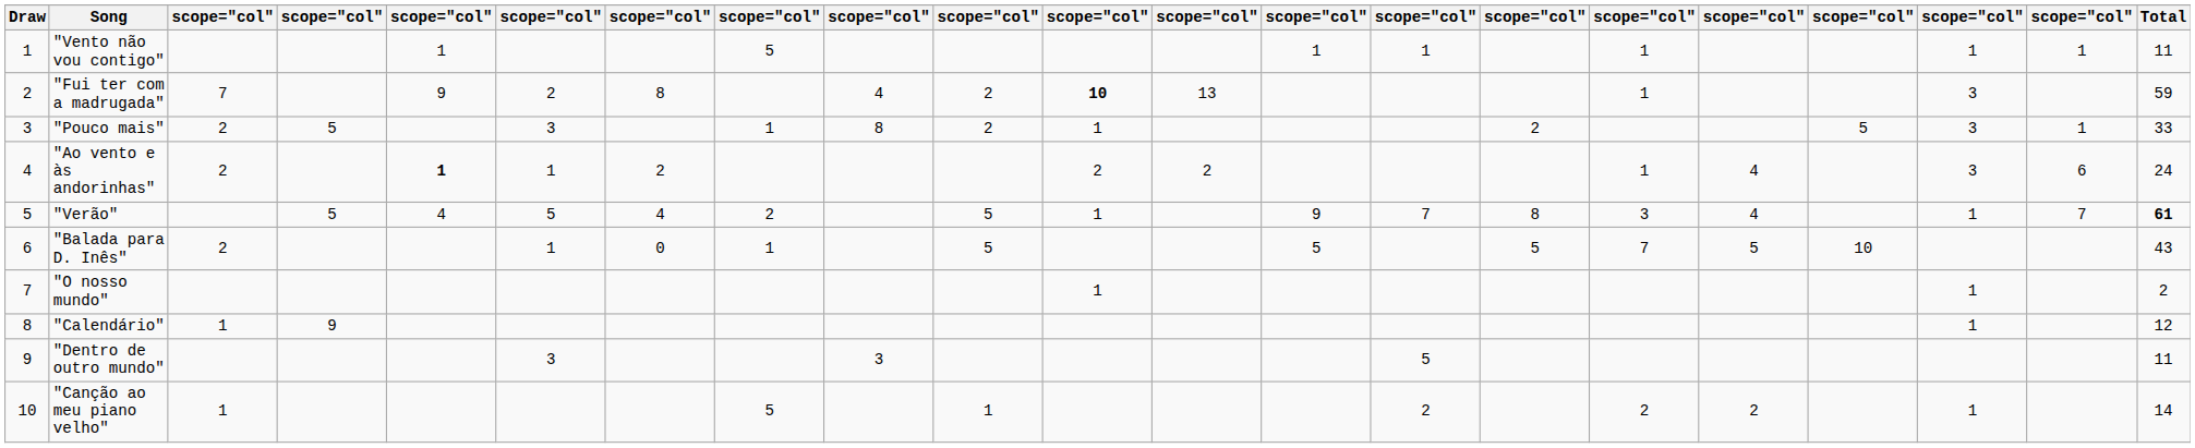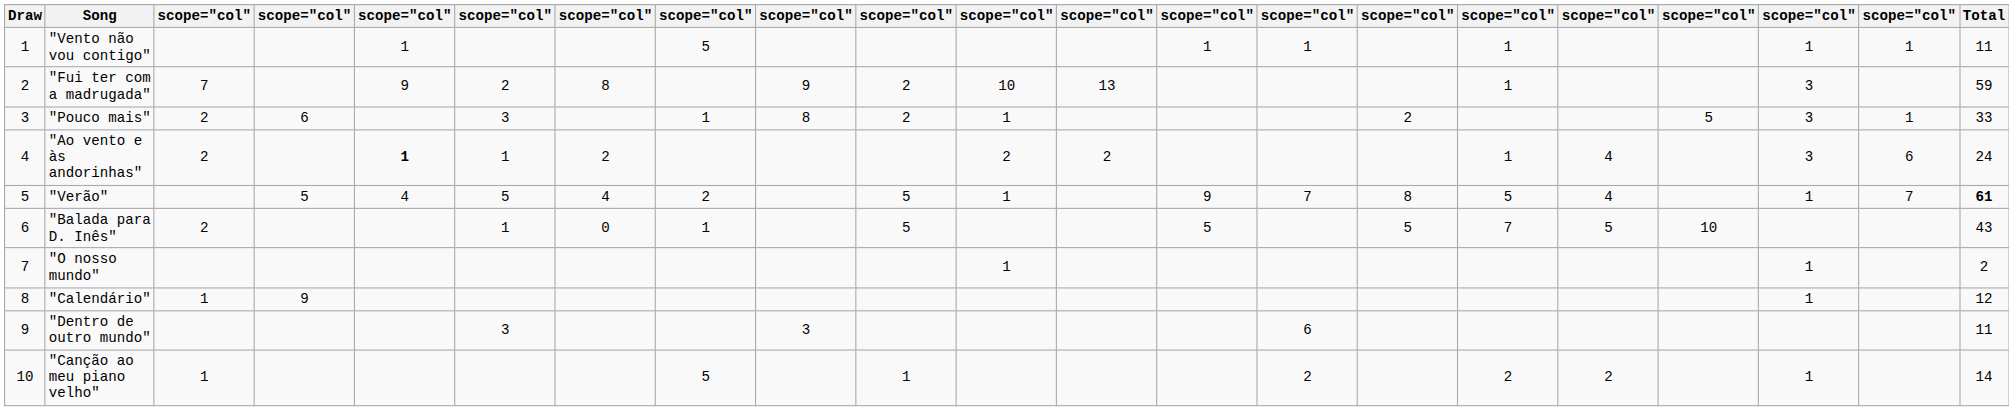"Fui ter com a madrugada" | column 9: 4 -> 9
"Fui ter com a madrugada" | column 11: bold -> normal
"Pouco mais" | column 4: 5 -> 6
"Verão" | column 16: 3 -> 5
"Dentro de outro mundo" | column 14: 5 -> 6
